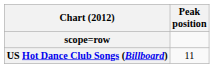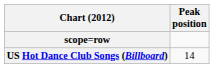US Hot Dance Club Songs (Billboard) | Peak position: 11 -> 14
